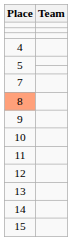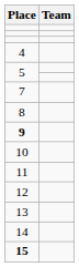row 9 | Place: lightsalmon background -> no background
row 10 | Place: normal -> bold
row 16 | Place: normal -> bold
